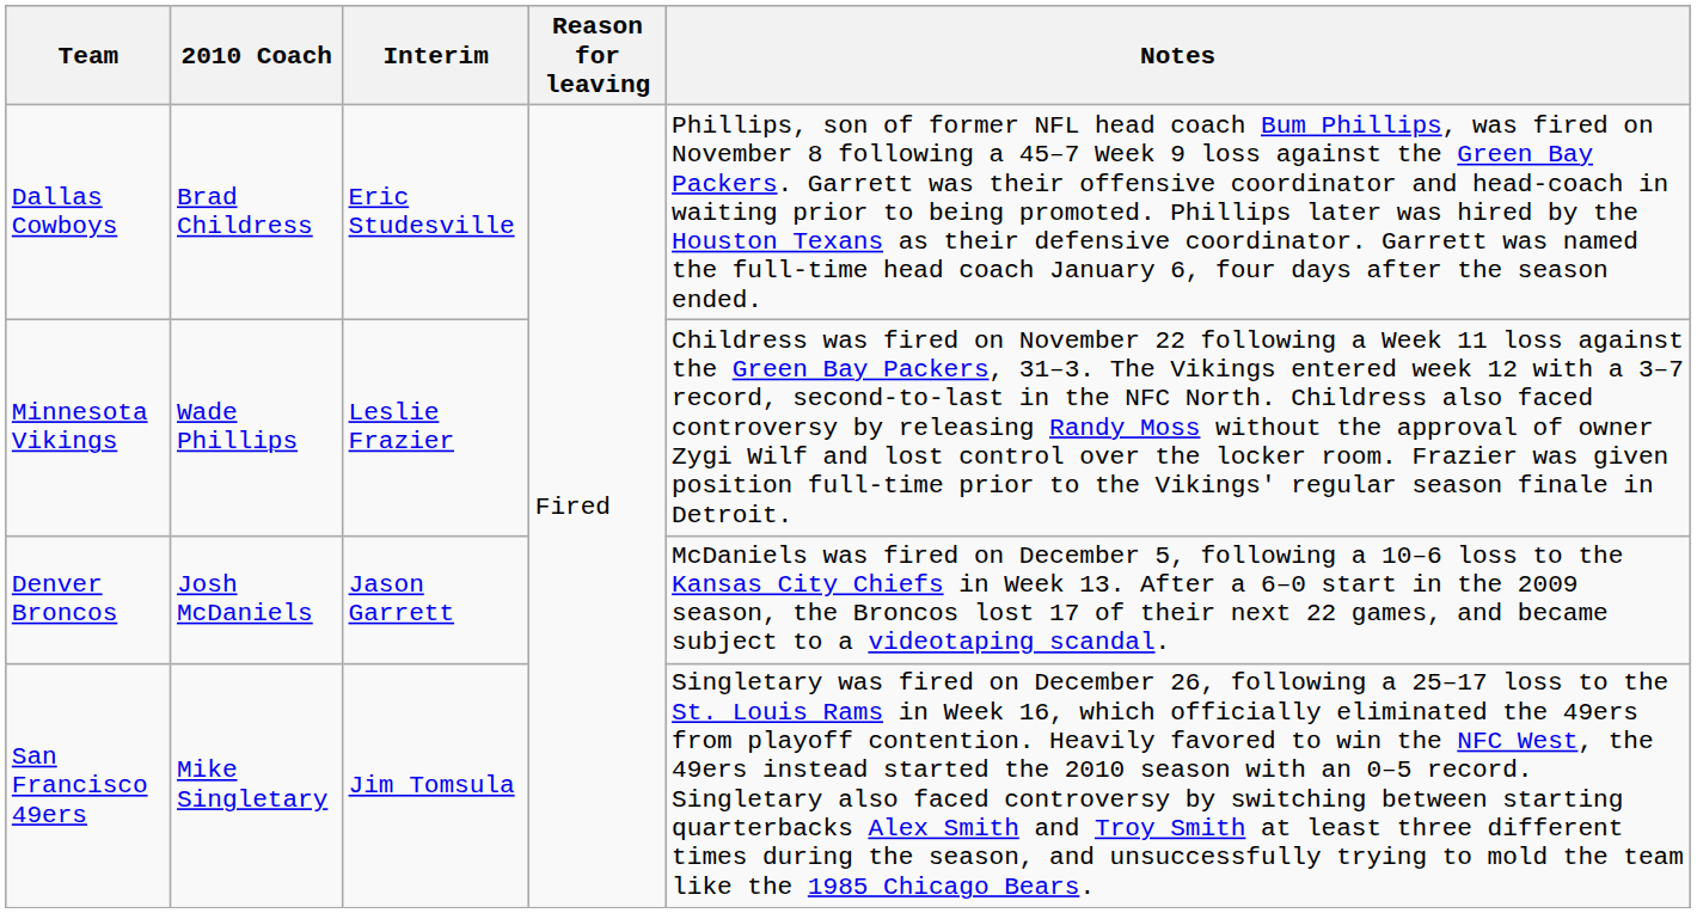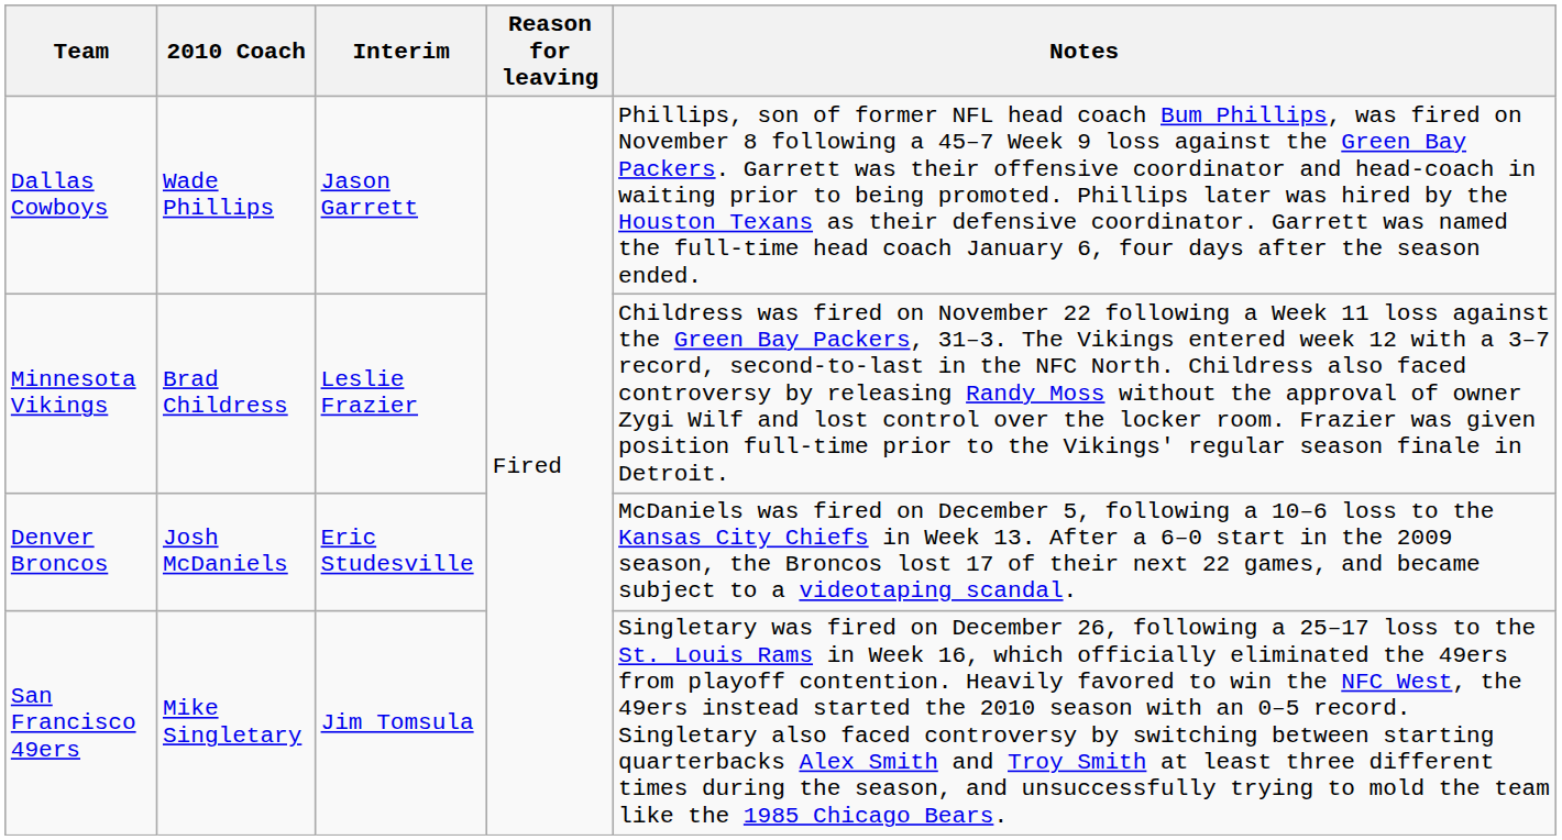Dallas Cowboys | 2010 Coach: Brad Childress -> Wade Phillips
Dallas Cowboys | Interim: Eric Studesville -> Jason Garrett
Minnesota Vikings | 2010 Coach: Wade Phillips -> Brad Childress
Denver Broncos | Interim: Jason Garrett -> Eric Studesville
